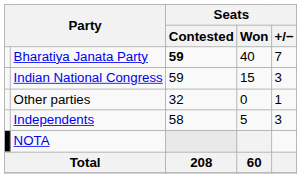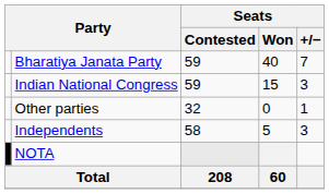Bharatiya Janata Party | Seats / Contested: bold -> normal
